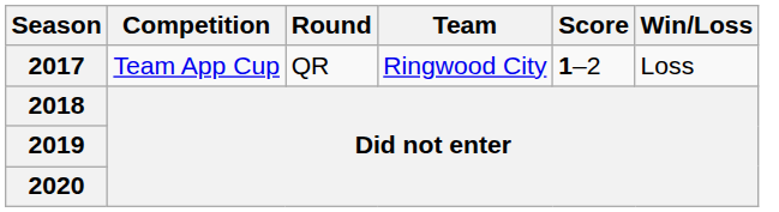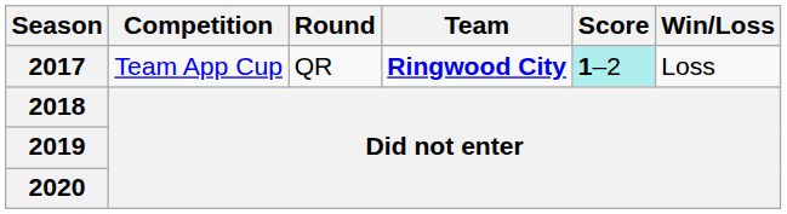2017 | Team: normal -> bold
2017 | Score: no background -> paleturquoise background
